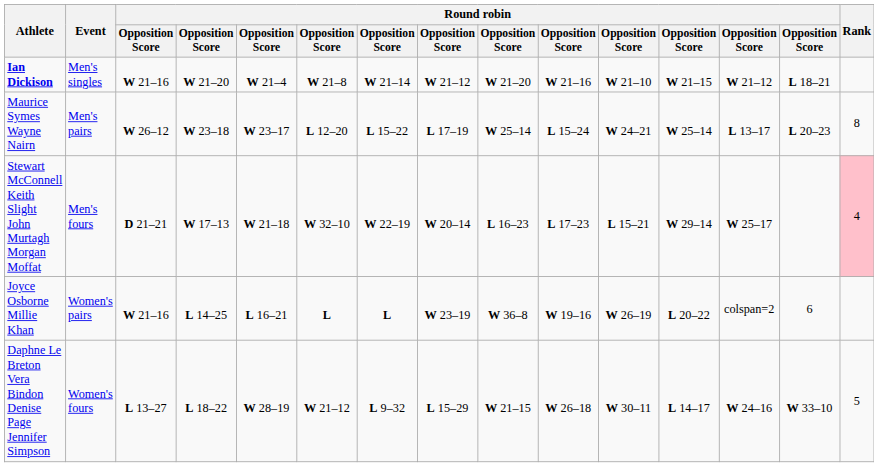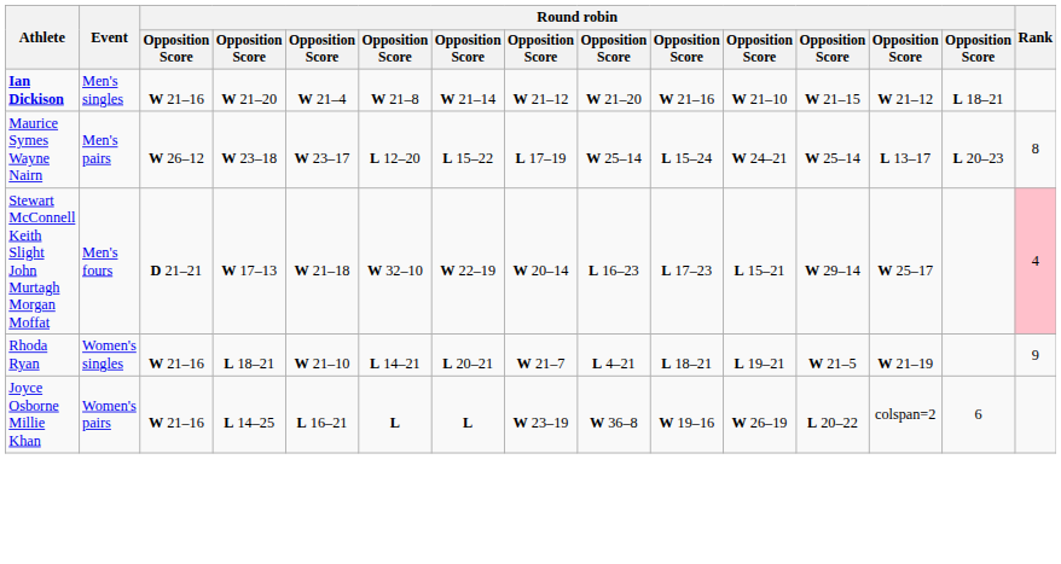+ row: Rhoda Ryan | Women's singles | W 21–16 | L 18–21 | W 21–10 | L 14–21 | L 20–21 | W 21–7 | L 4–21 | L 18–21 | L 19–21 | W 21–5 | W 21–19 | 9
- row: Daphne Le Breton Vera Bindon Denise Page Jennifer Simpson | Women's fours | L 13–27 | L 18–22 | W 28–19 | W 21–12 | L 9–32 | L 15–29 | W 21–15 | W 26–18 | W 30–11 | L 14–17 | W 24–16 | W 33–10 | 5
